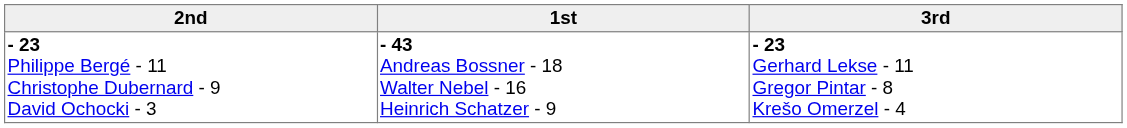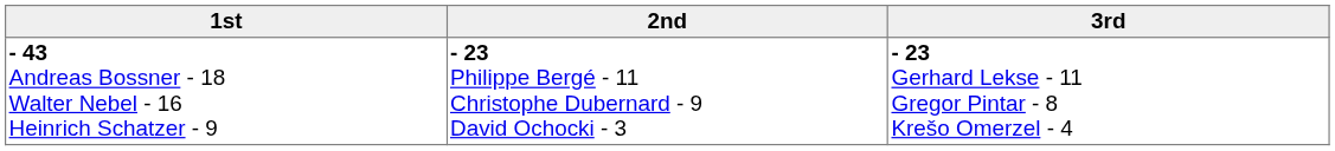columns swapped: 1st <-> 2nd
